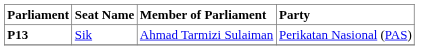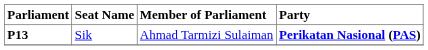P13 | Party: normal -> bold
